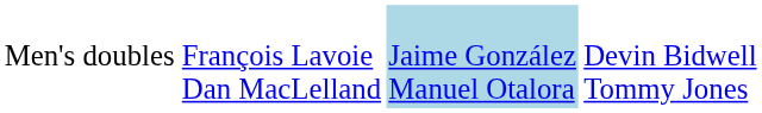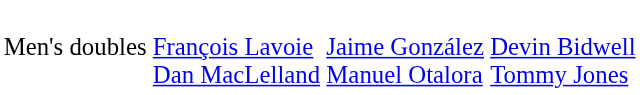Men's doubles | column 3: lightblue background -> no background
